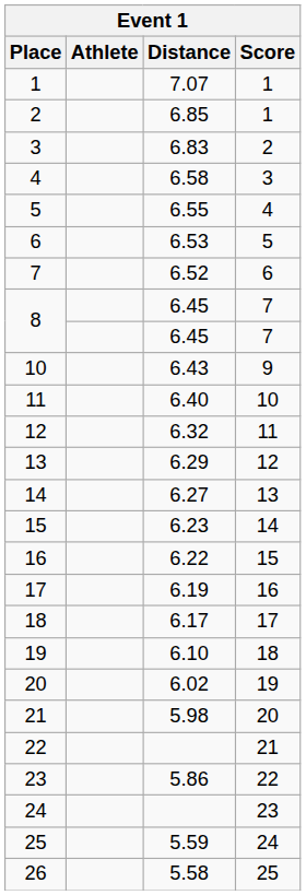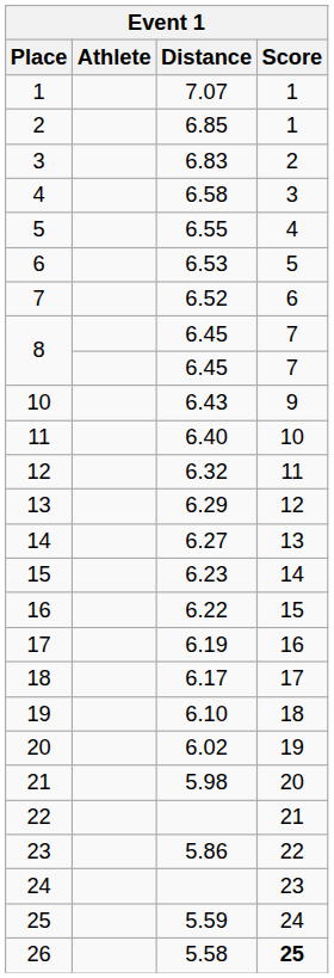26 | Score: normal -> bold
